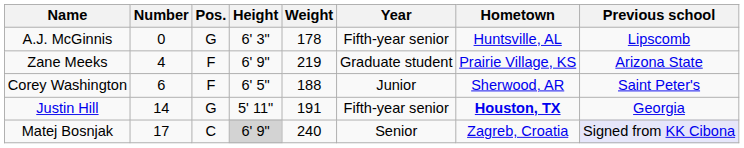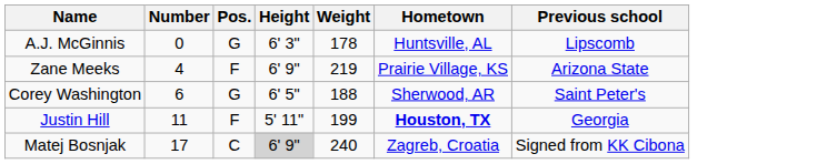- column: Year | Fifth-year senior | Graduate student | Junior | Fifth-year senior | Senior
Corey Washington | Pos.: F -> G
Justin Hill | Number: 14 -> 11
Justin Hill | Pos.: G -> F
Justin Hill | Weight: 191 -> 199
Matej Bosnjak | Previous school: lavender background -> no background
